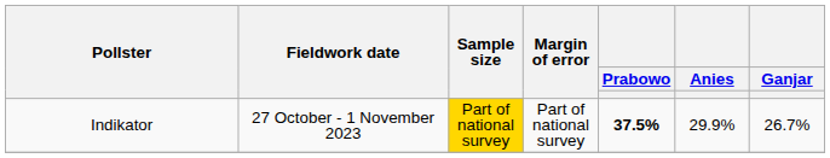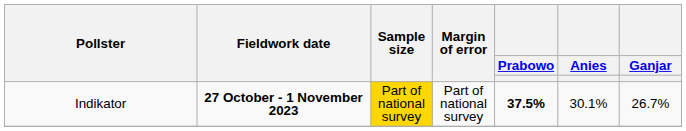Indikator | Fieldwork date: normal -> bold
Indikator | Anies: 29.9% -> 30.1%
